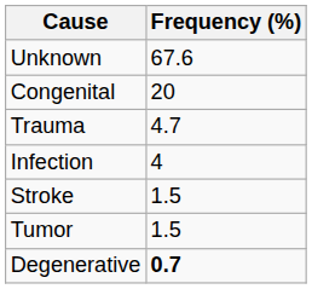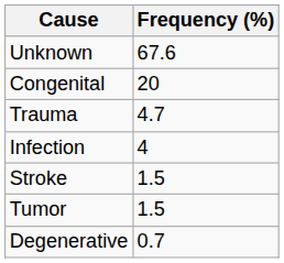Degenerative | Frequency (%): bold -> normal
